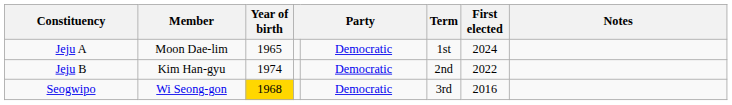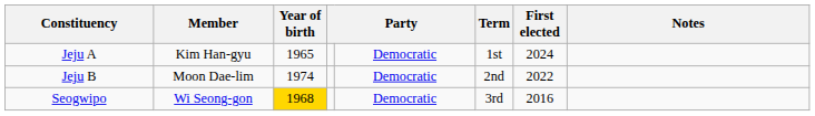Jeju A | Member: Moon Dae-lim -> Kim Han-gyu
Jeju B | Member: Kim Han-gyu -> Moon Dae-lim
